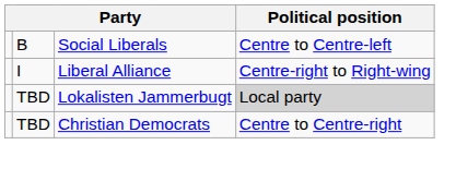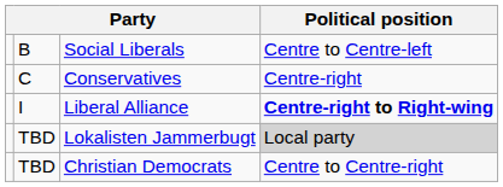+ row: C | Conservatives | Centre-right
Liberal Alliance | Political position: normal -> bold
